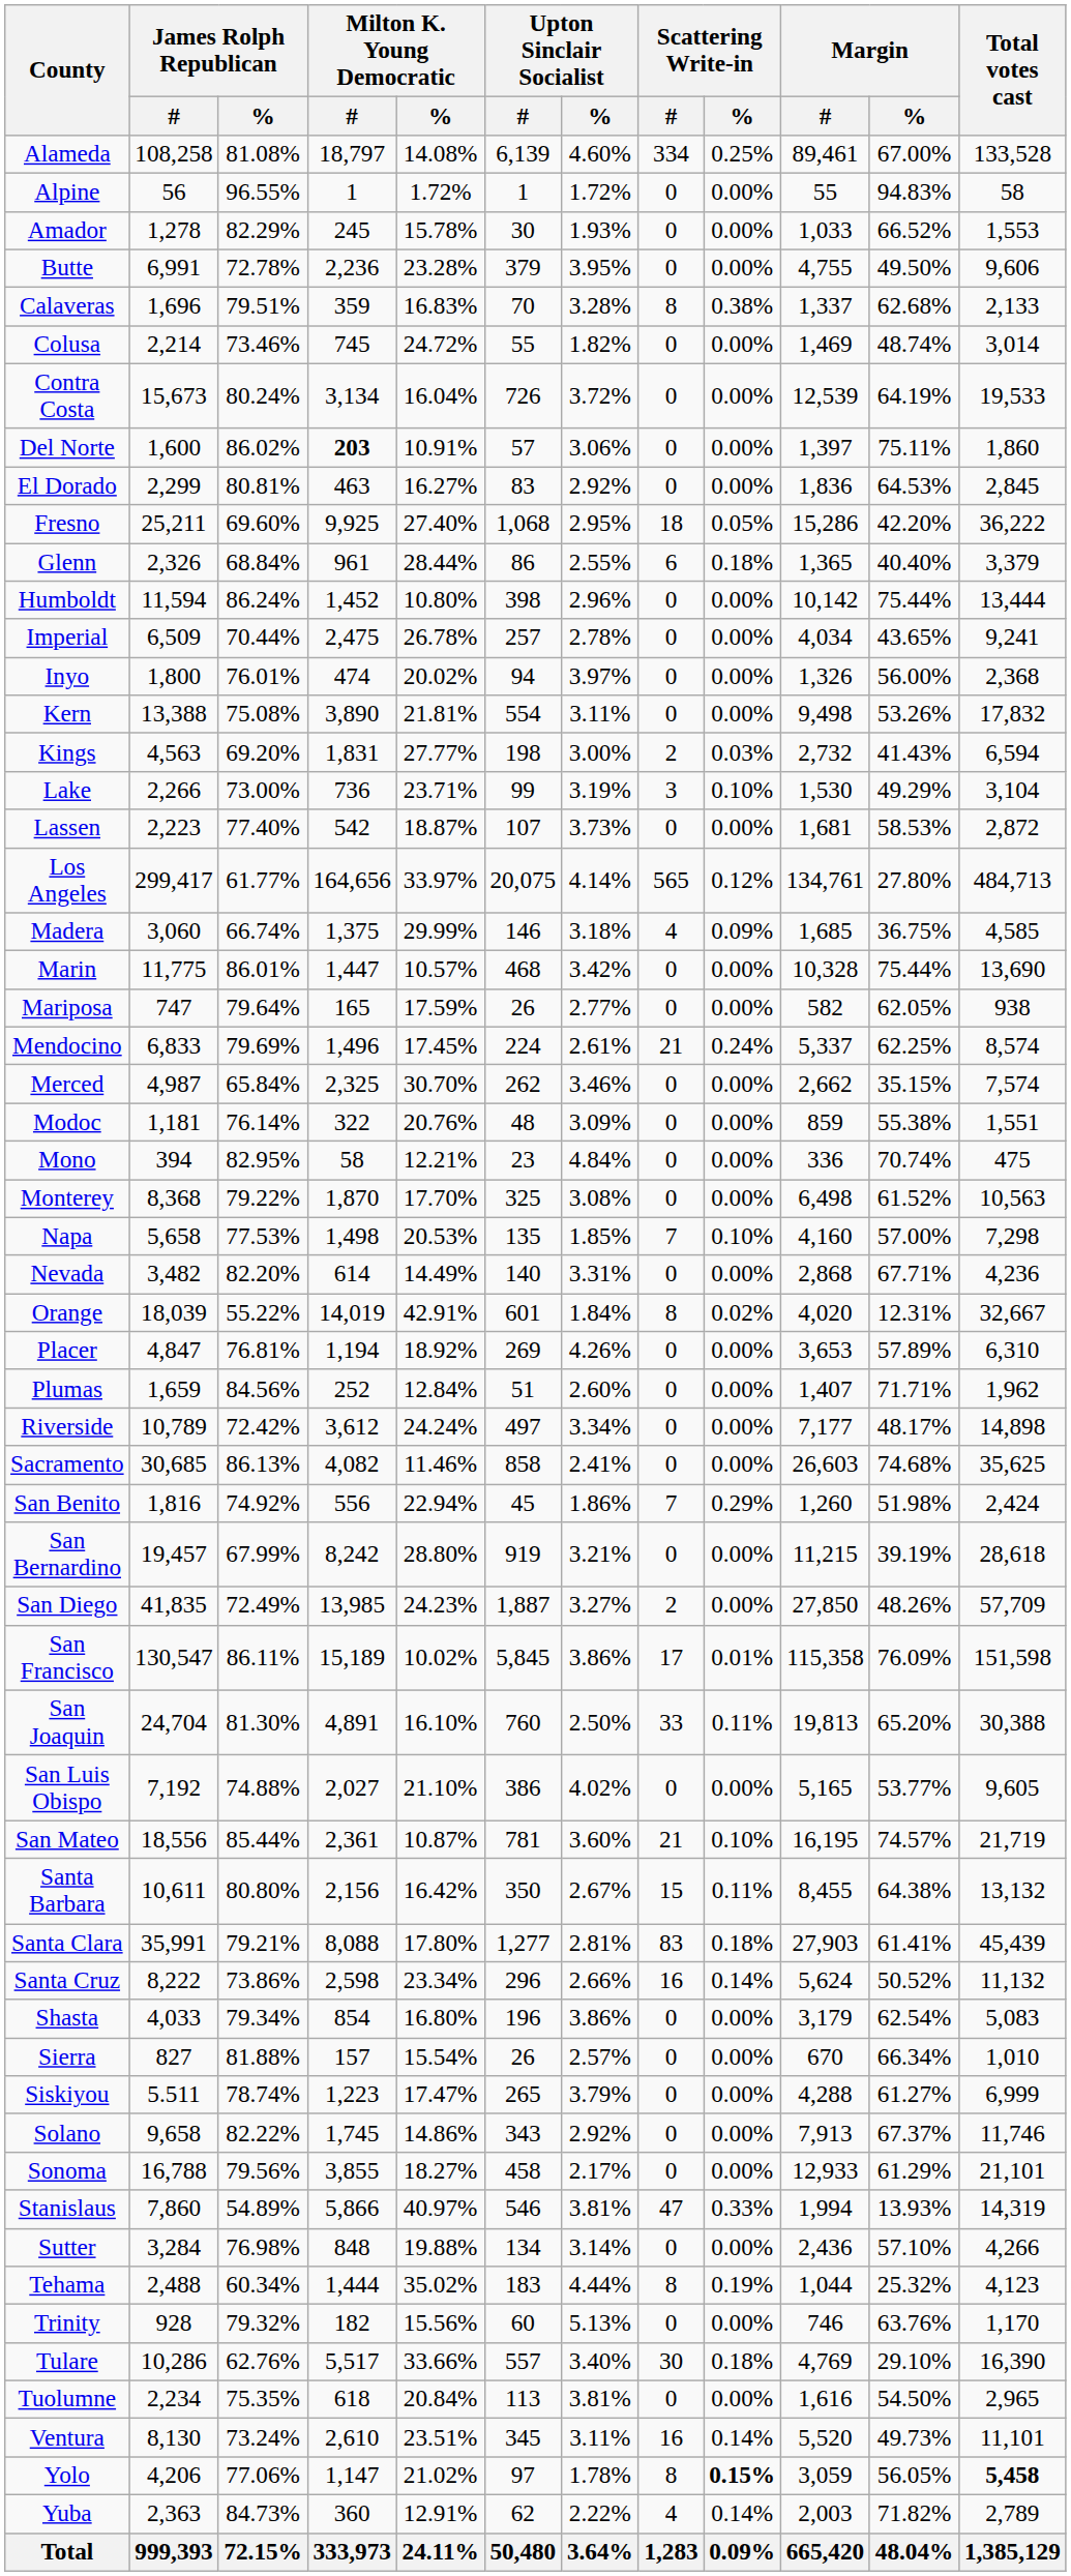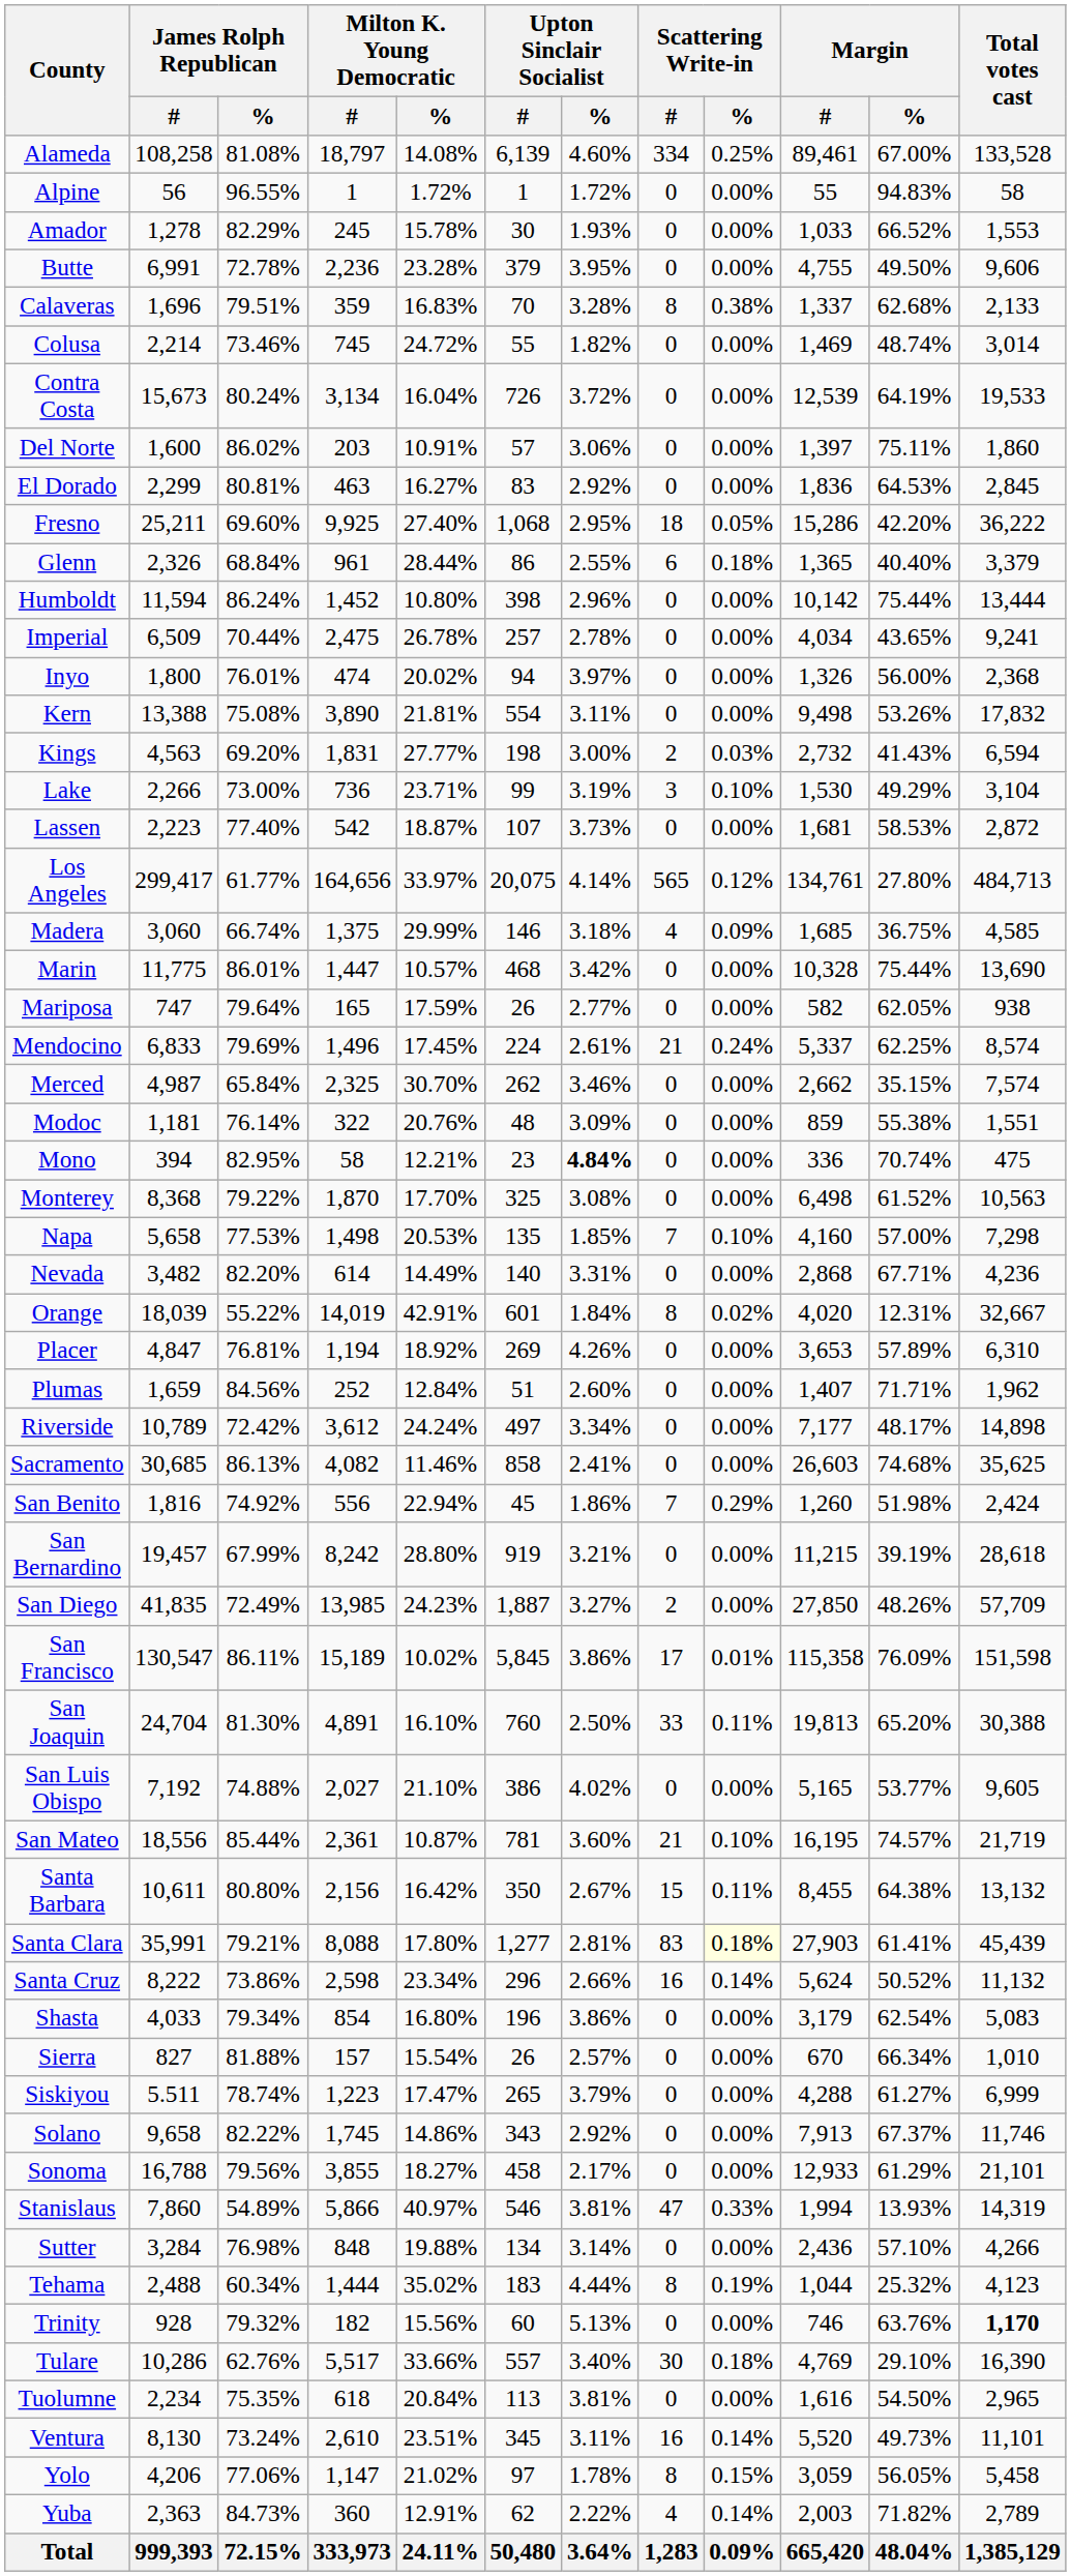Del Norte | Milton K. Young Democratic / #: bold -> normal
Mono | Upton Sinclair Socialist / %: normal -> bold
Santa Clara | Scattering Write-in / %: no background -> lightyellow background
Trinity | Total votes cast: normal -> bold
Yolo | Scattering Write-in / %: bold -> normal
Yolo | Total votes cast: bold -> normal
